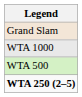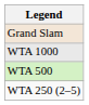row 5 | column 1: bold -> normal
